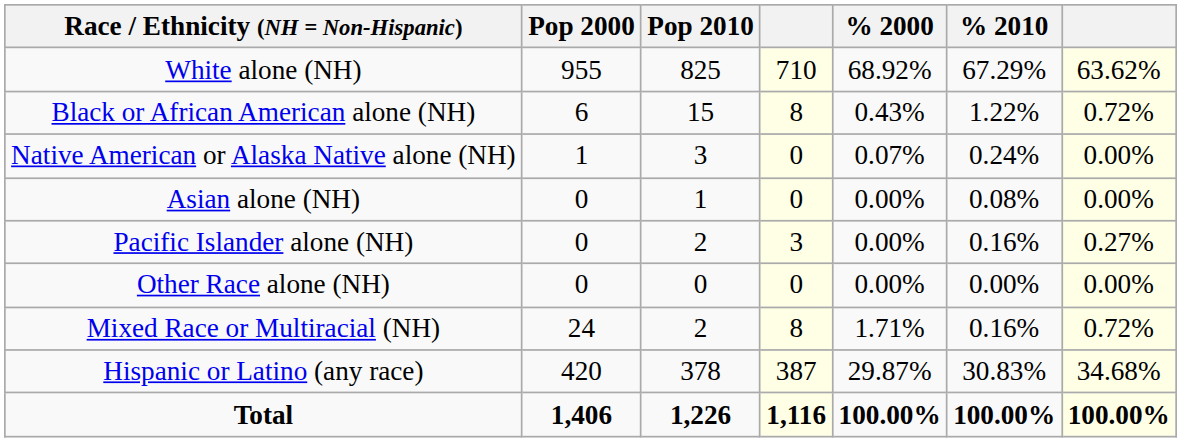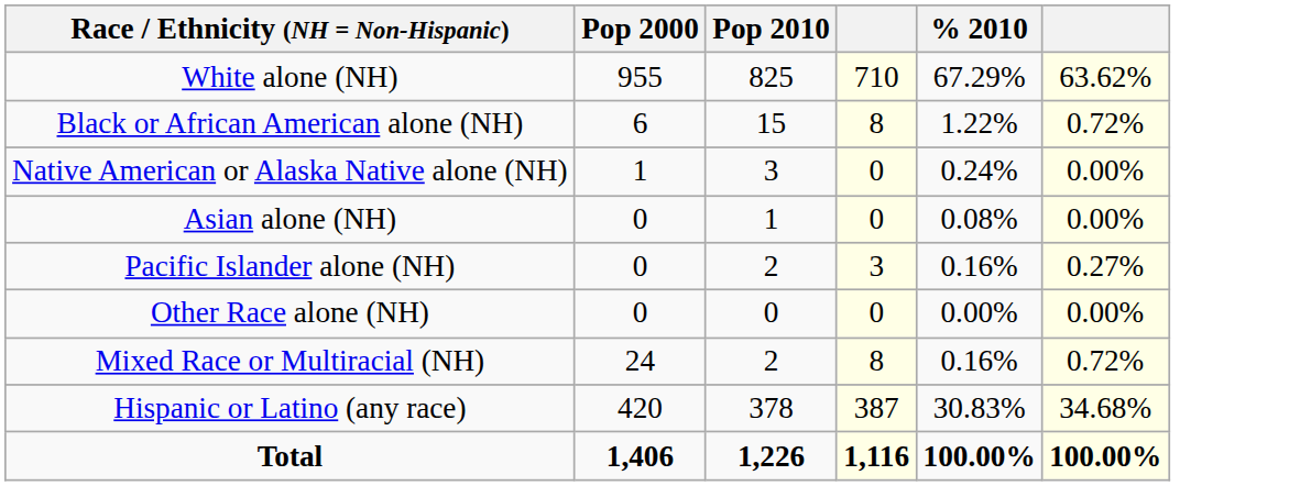- column: % 2000 | 68.92% | 0.43% | 0.07% | 0.00% | 0.00% | 0.00% | 1.71% | 29.87% | 100.00%
